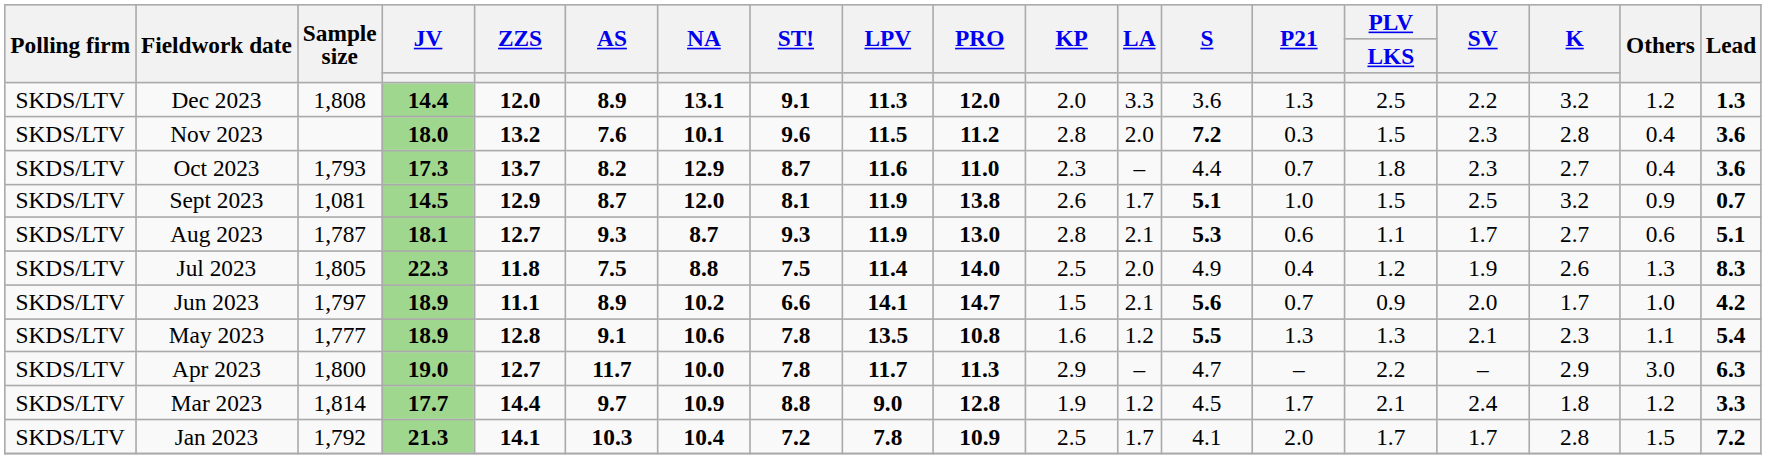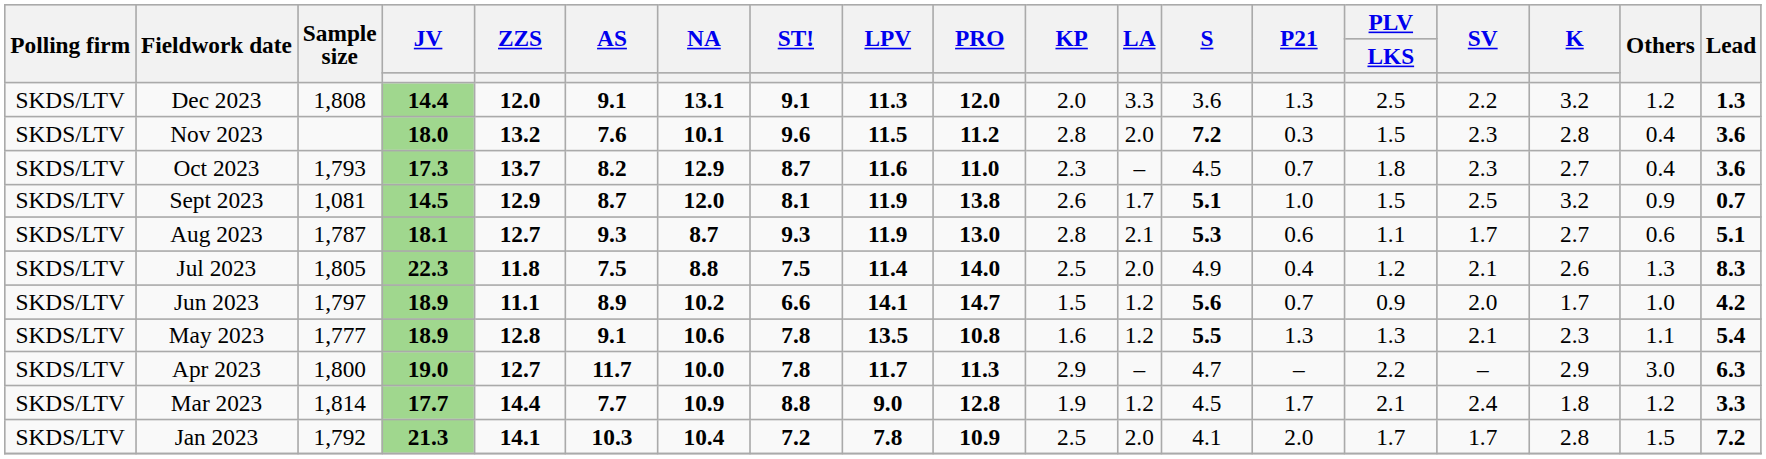Dec 2023 | AS: 8.9 -> 9.1
Oct 2023 | S: 4.4 -> 4.5
Jul 2023 | SV: 1.9 -> 2.1
Jun 2023 | LA: 2.1 -> 1.2
Mar 2023 | AS: 9.7 -> 7.7
Jan 2023 | LA: 1.7 -> 2.0
